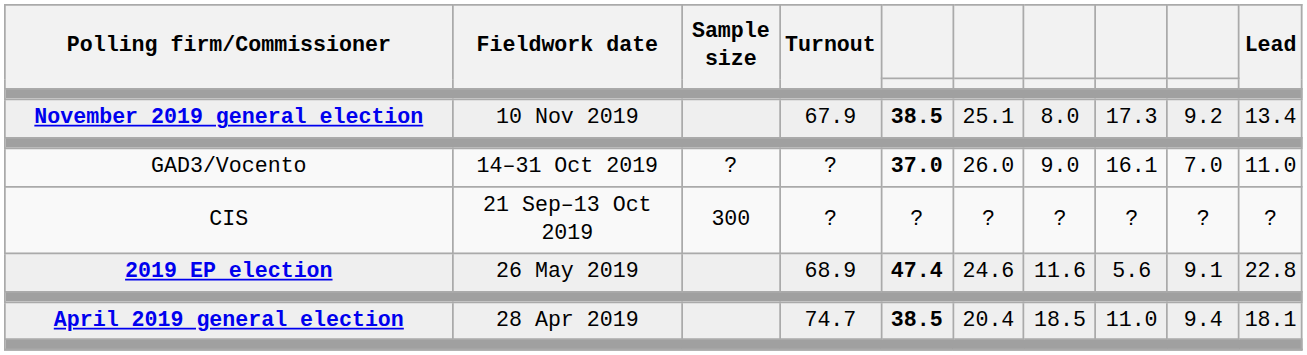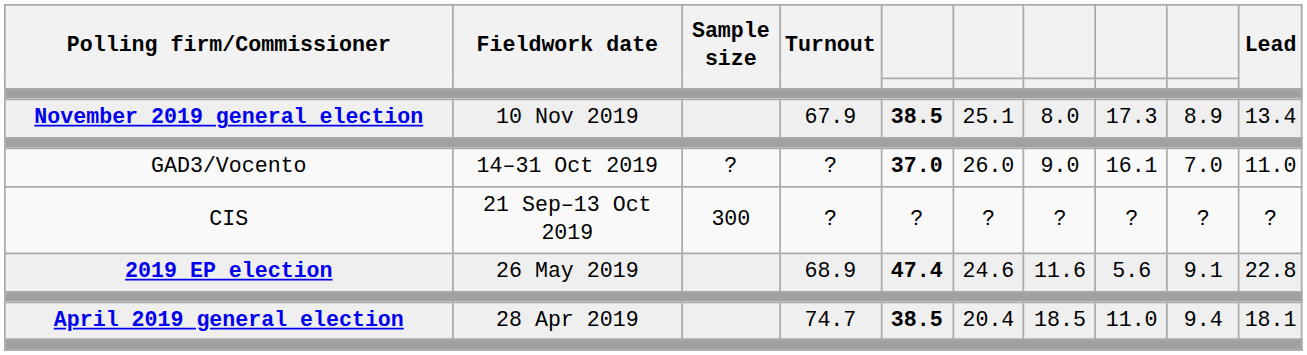November 2019 general election | column 9: 9.2 -> 8.9
